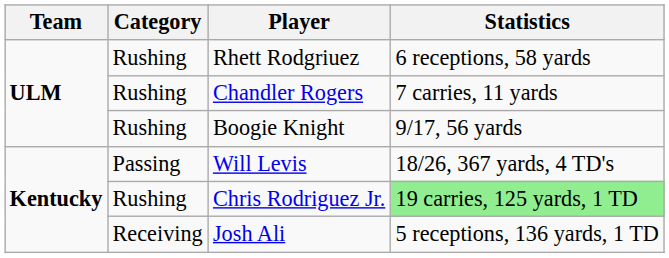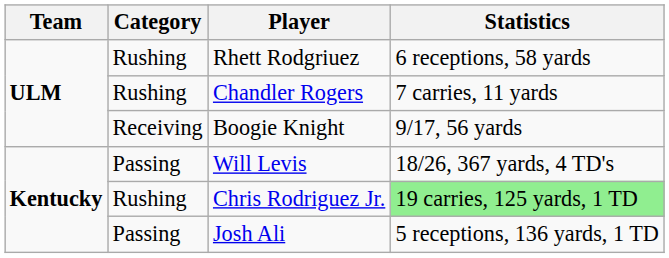Boogie Knight | Category: Rushing -> Receiving
Josh Ali | Category: Receiving -> Passing
